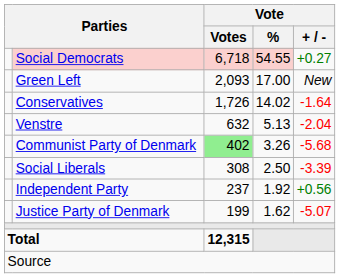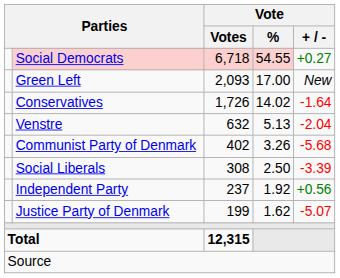Communist Party of Denmark | Vote / Votes: lightgreen background -> no background
